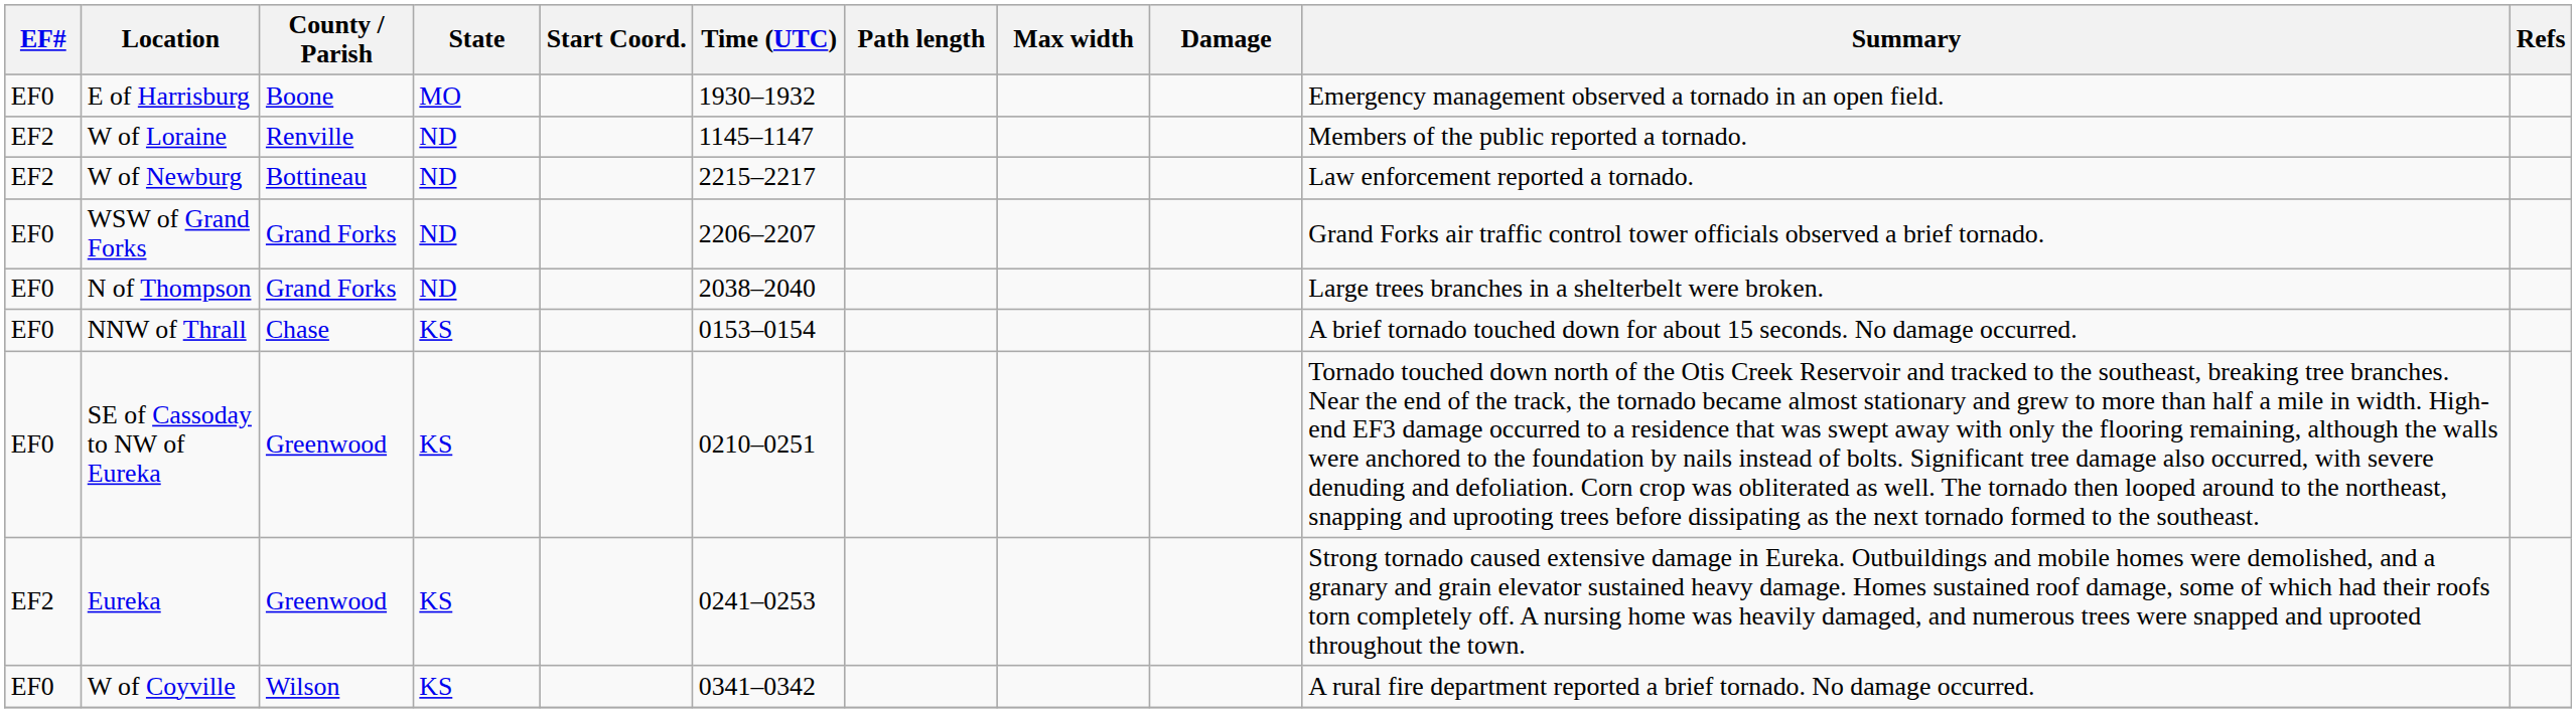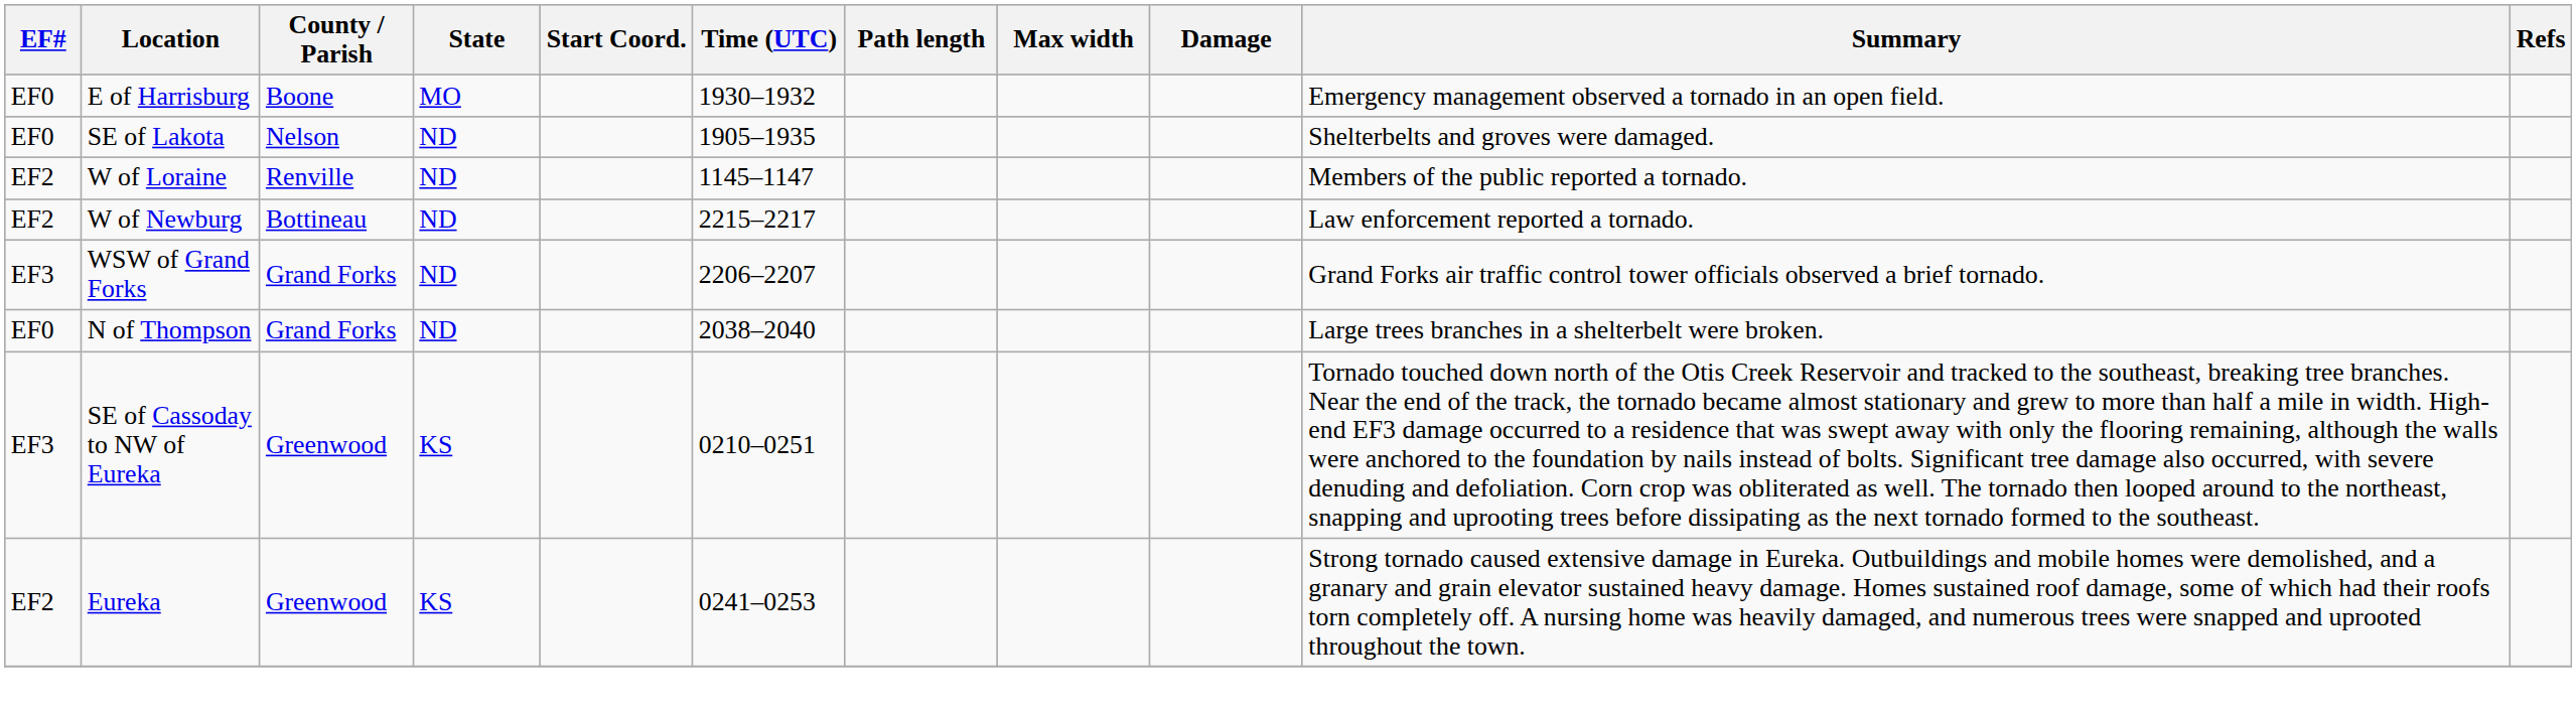+ row: EF0 | SE of Lakota | Nelson | ND | 1905–1935 | Shelterbelts and groves were damaged.
WSW of Grand Forks | EF#: EF0 -> EF3
- row: EF0 | NNW of Thrall | Chase | KS | 0153–0154 | A brief tornado touched down for about 15 seconds. No damage occurred.
SE of Cassoday to NW of Eureka | EF#: EF0 -> EF3
- row: EF0 | W of Coyville | Wilson | KS | 0341–0342 | A rural fire department reported a brief tornado. No damage occurred.
